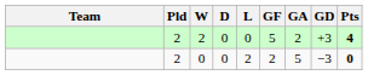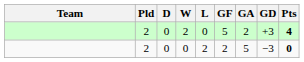columns swapped: W <-> D
